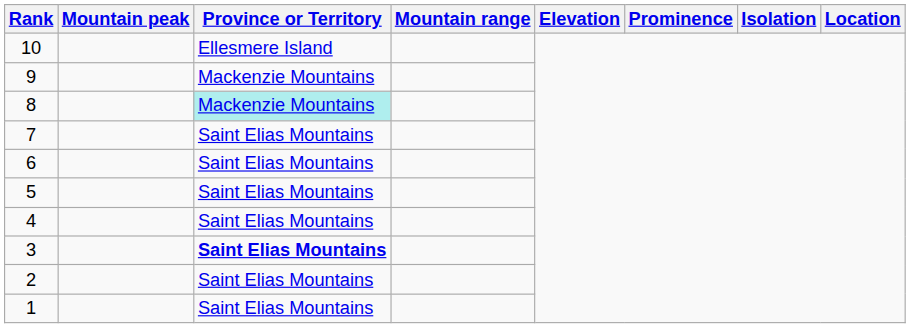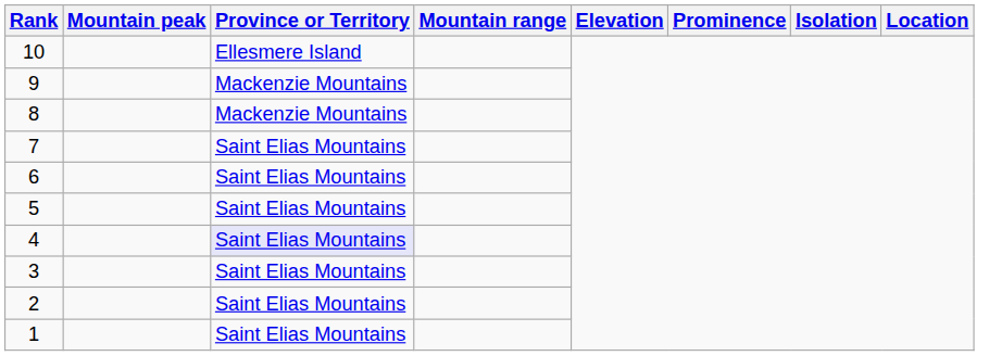8 | Province or Territory: paleturquoise background -> no background
4 | Province or Territory: no background -> lavender background
3 | Province or Territory: bold -> normal
